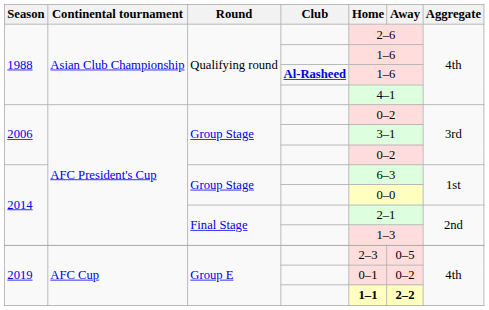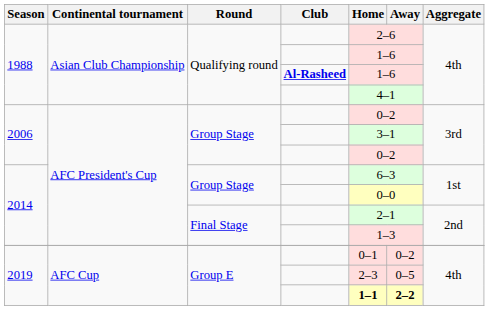row 13 | Home: 2–3 -> 0–1
row 13 | Away: 0–5 -> 0–2
row 14 | Home: 0–1 -> 2–3
row 14 | Away: 0–2 -> 0–5
